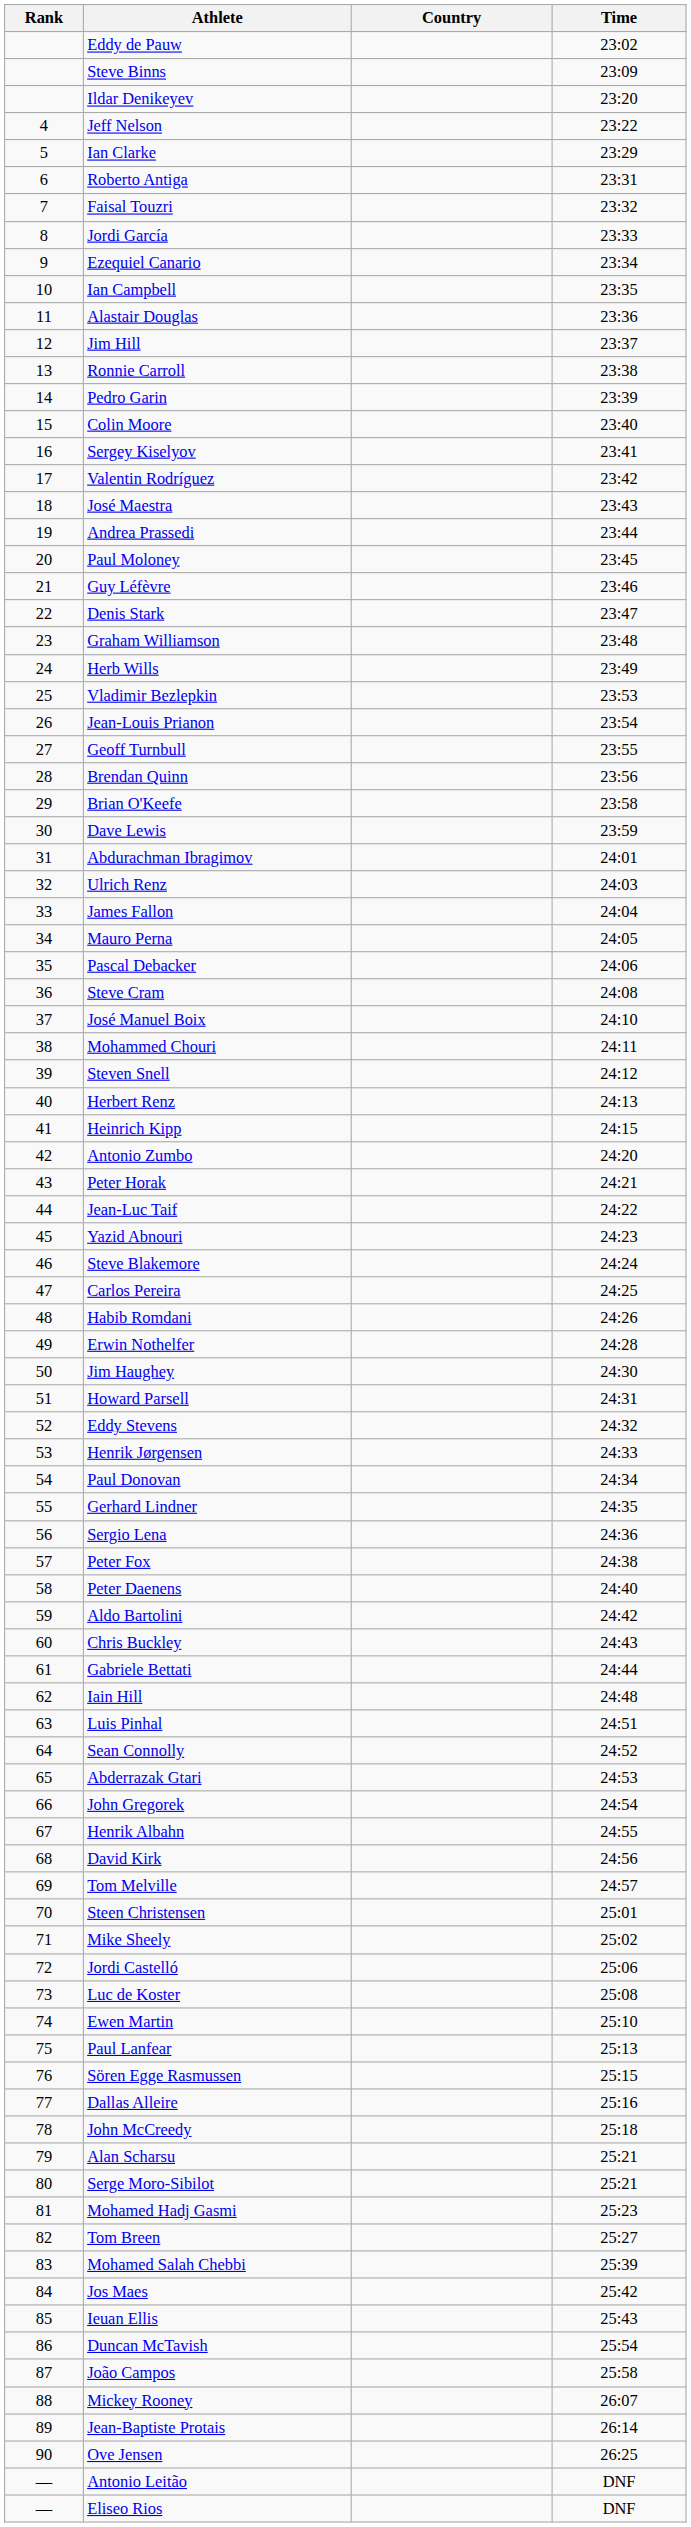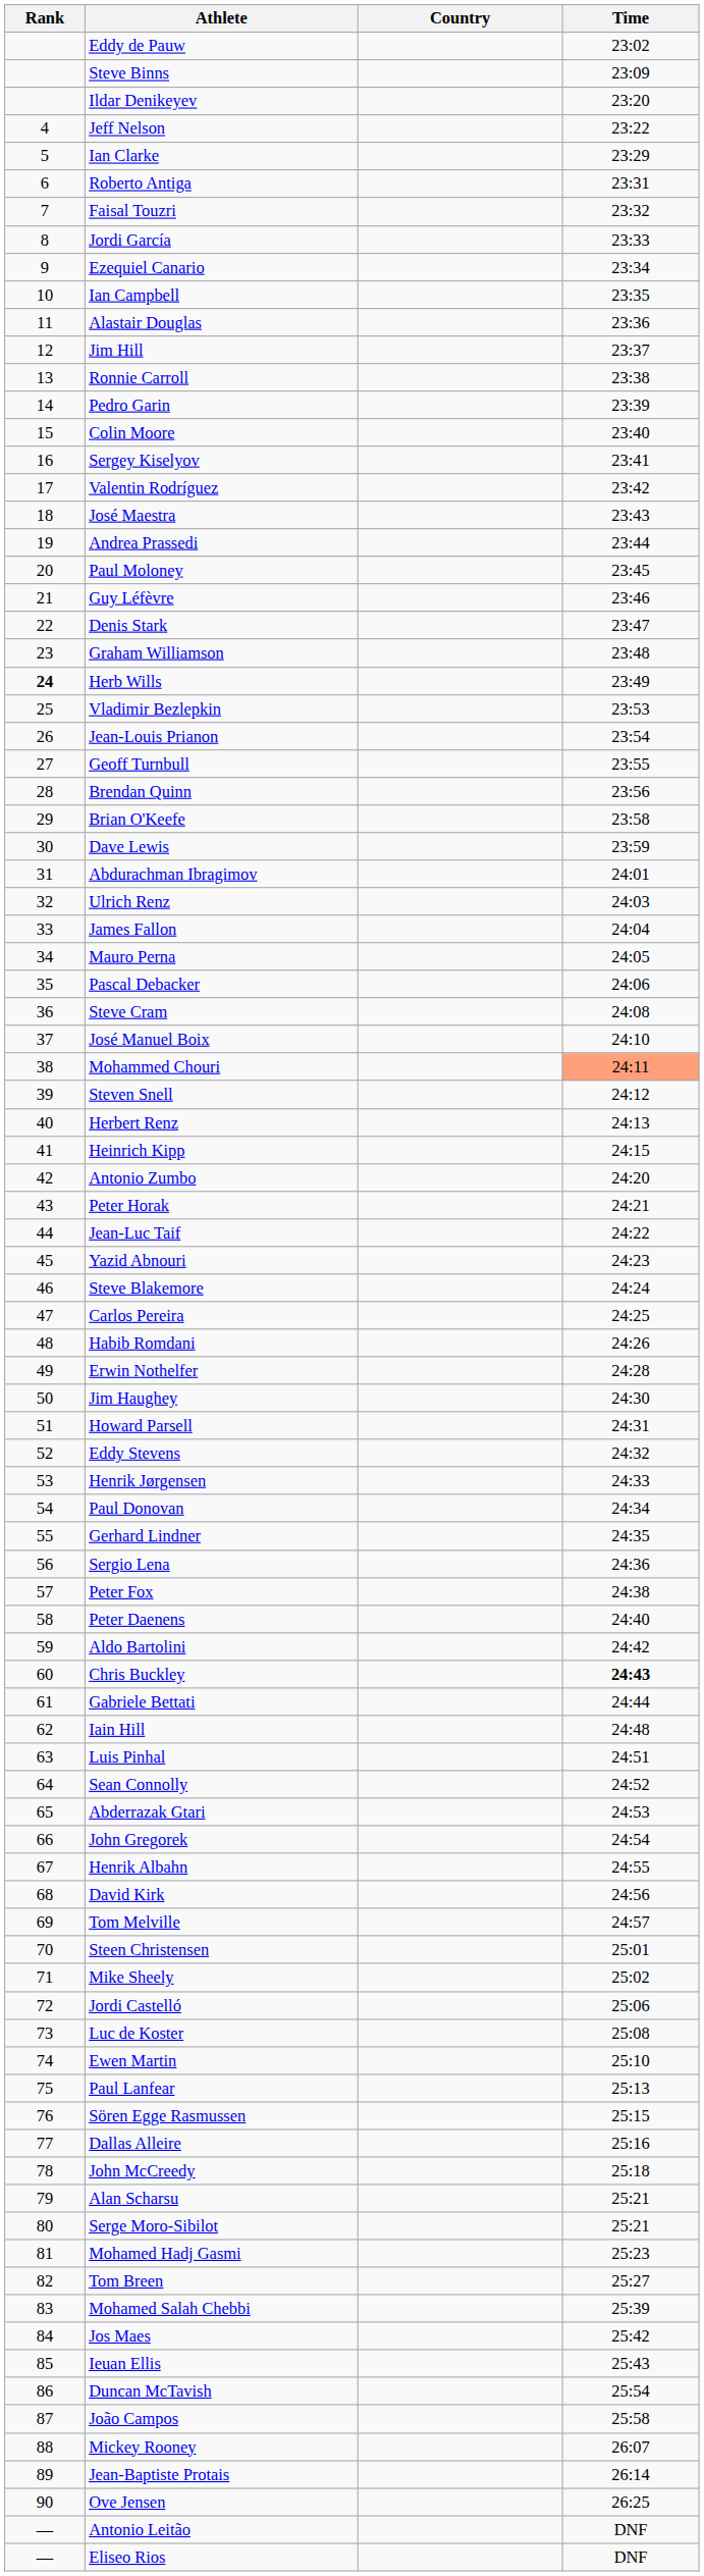Herb Wills | Rank: normal -> bold
Mohammed Chouri | Time: no background -> lightsalmon background
Chris Buckley | Time: normal -> bold
